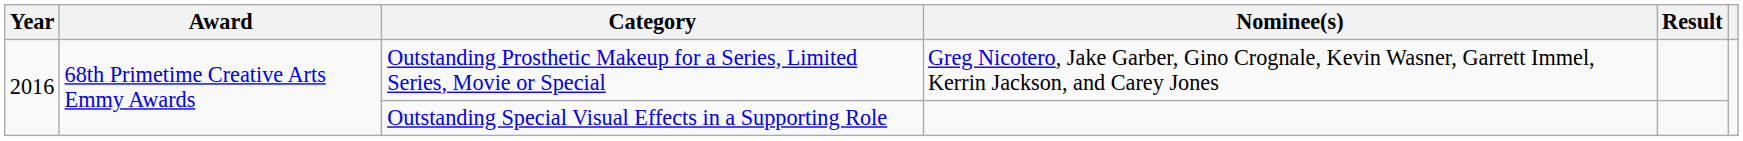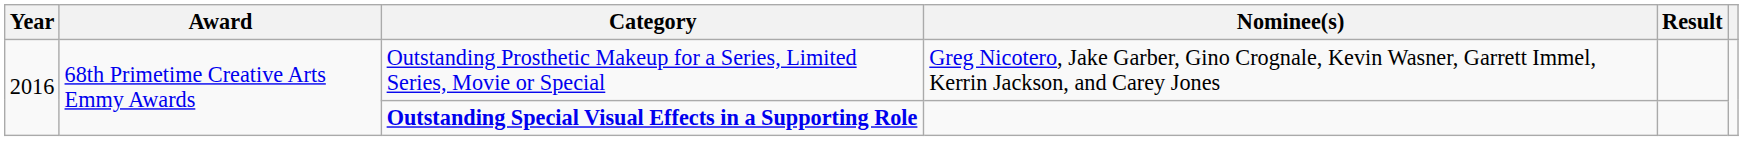Outstanding Special Visual Effects in a Supporting Role | Category: normal -> bold
